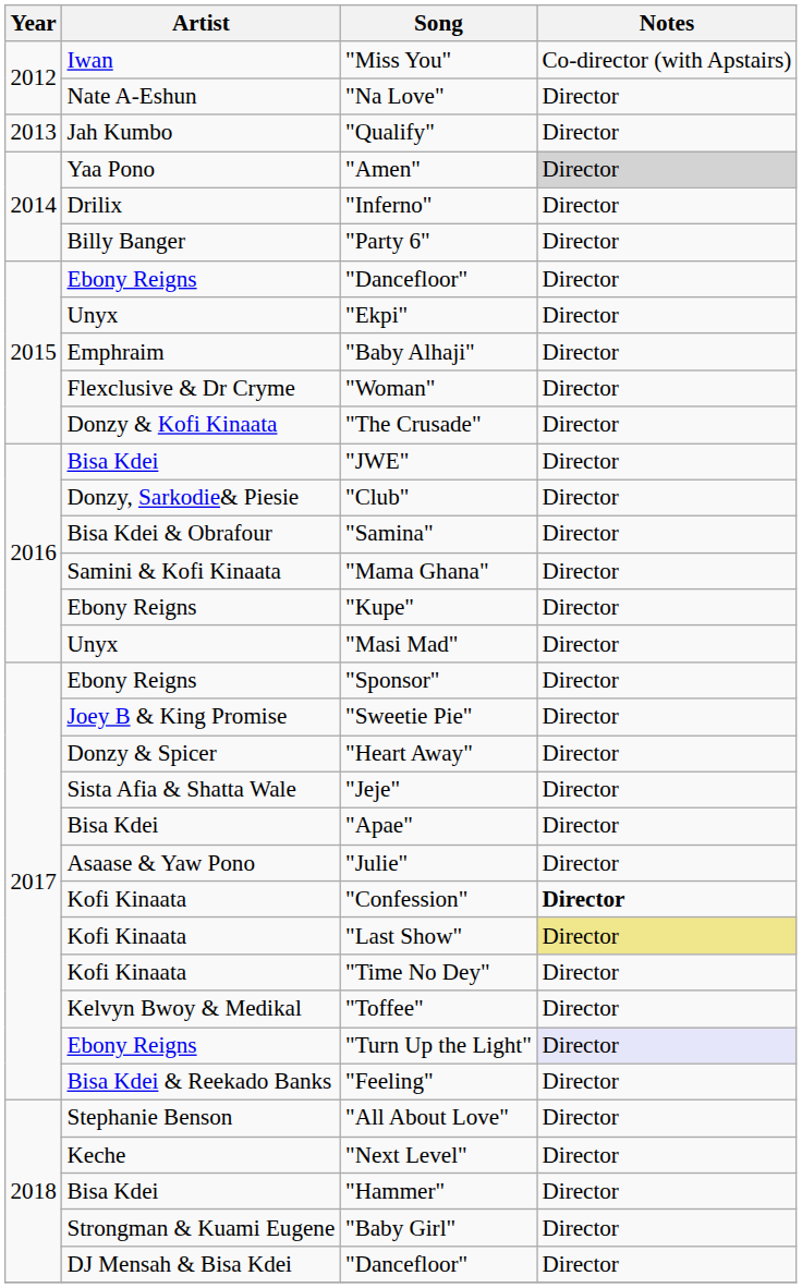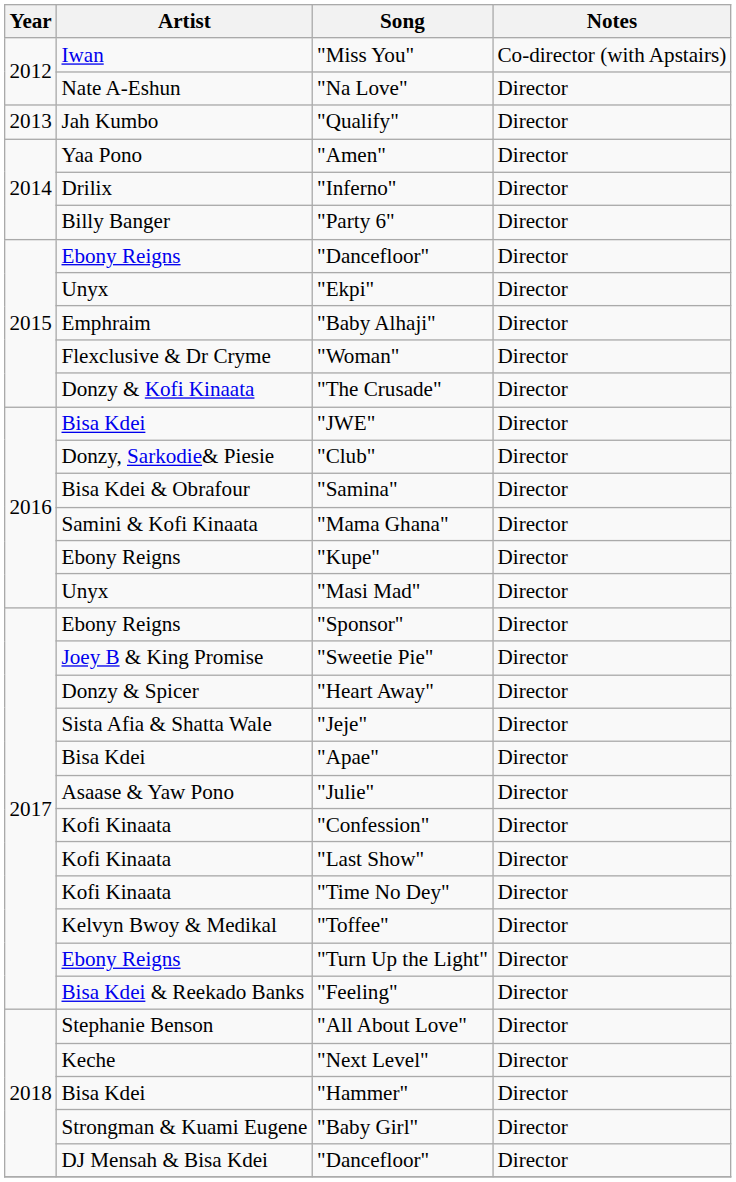"Amen" | Notes: lightgrey background -> no background
"Confession" | Notes: bold -> normal
"Last Show" | Notes: khaki background -> no background
"Turn Up the Light" | Notes: lavender background -> no background
